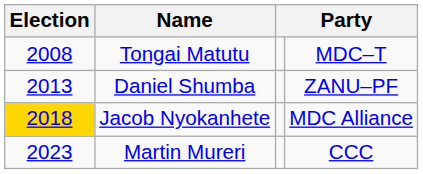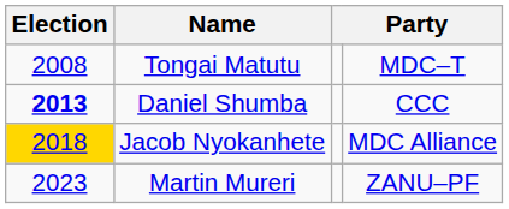Daniel Shumba | Election: normal -> bold
Daniel Shumba | column 4: ZANU–PF -> CCC
Martin Mureri | column 4: CCC -> ZANU–PF
